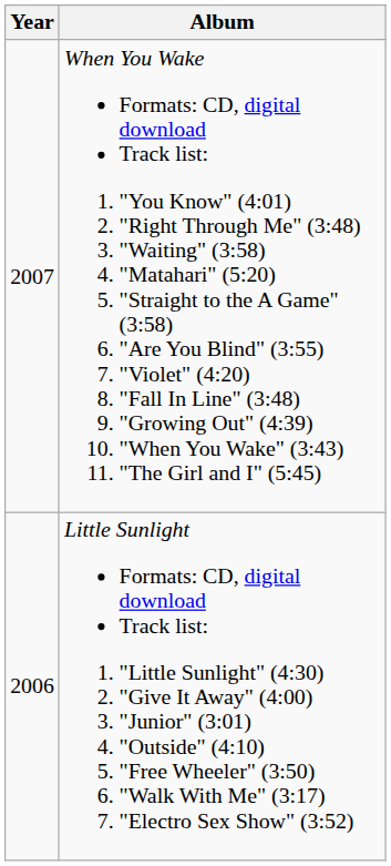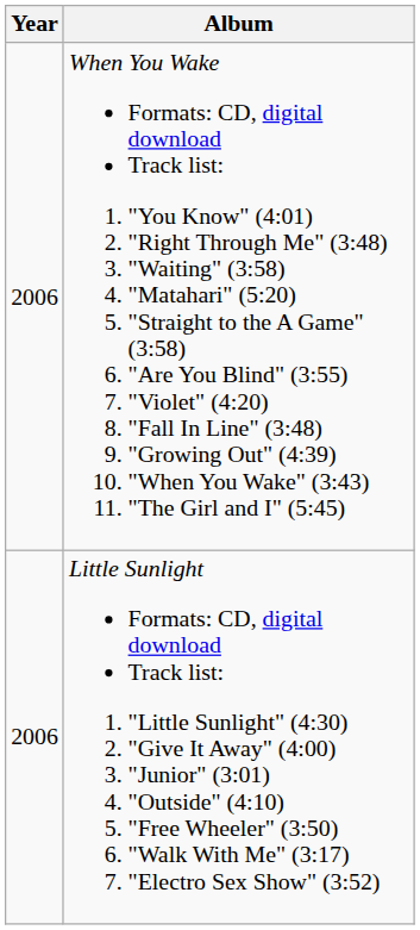row 2 | Year: 2007 -> 2006
